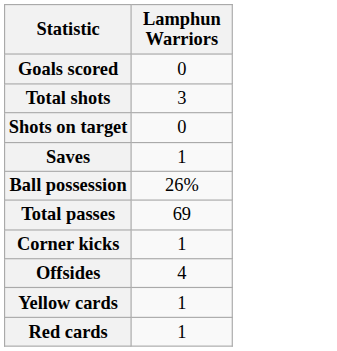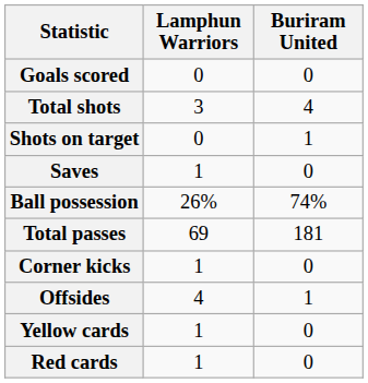+ column: Buriram United | 0 | 4 | 1 | 0 | 74% | 181 | 0 | 1 | 0 | 0
